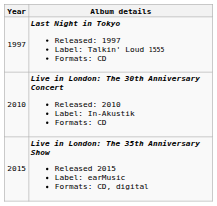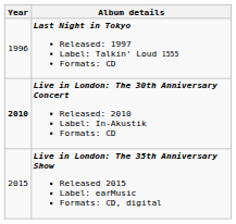row 2 | Year: 1997 -> 1996
row 3 | Year: normal -> bold
